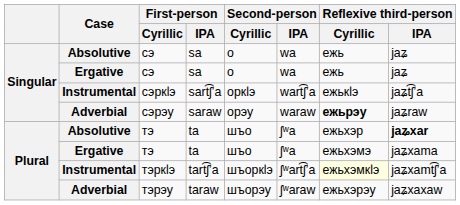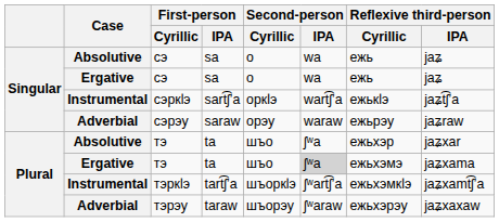сэрэу | Reflexive third-person / Cyrillic: bold -> normal
Absolutive / тэ | Reflexive third-person / IPA: bold -> normal
Ergative / тэ | Second-person / IPA: no background -> lightgrey background
тэркӏэ | Reflexive third-person / Cyrillic: lightyellow background -> no background
